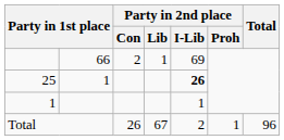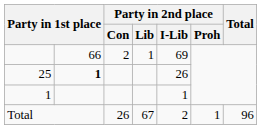25 | column 2: normal -> bold
25 | Party in 2nd place / I-Lib: bold -> normal
